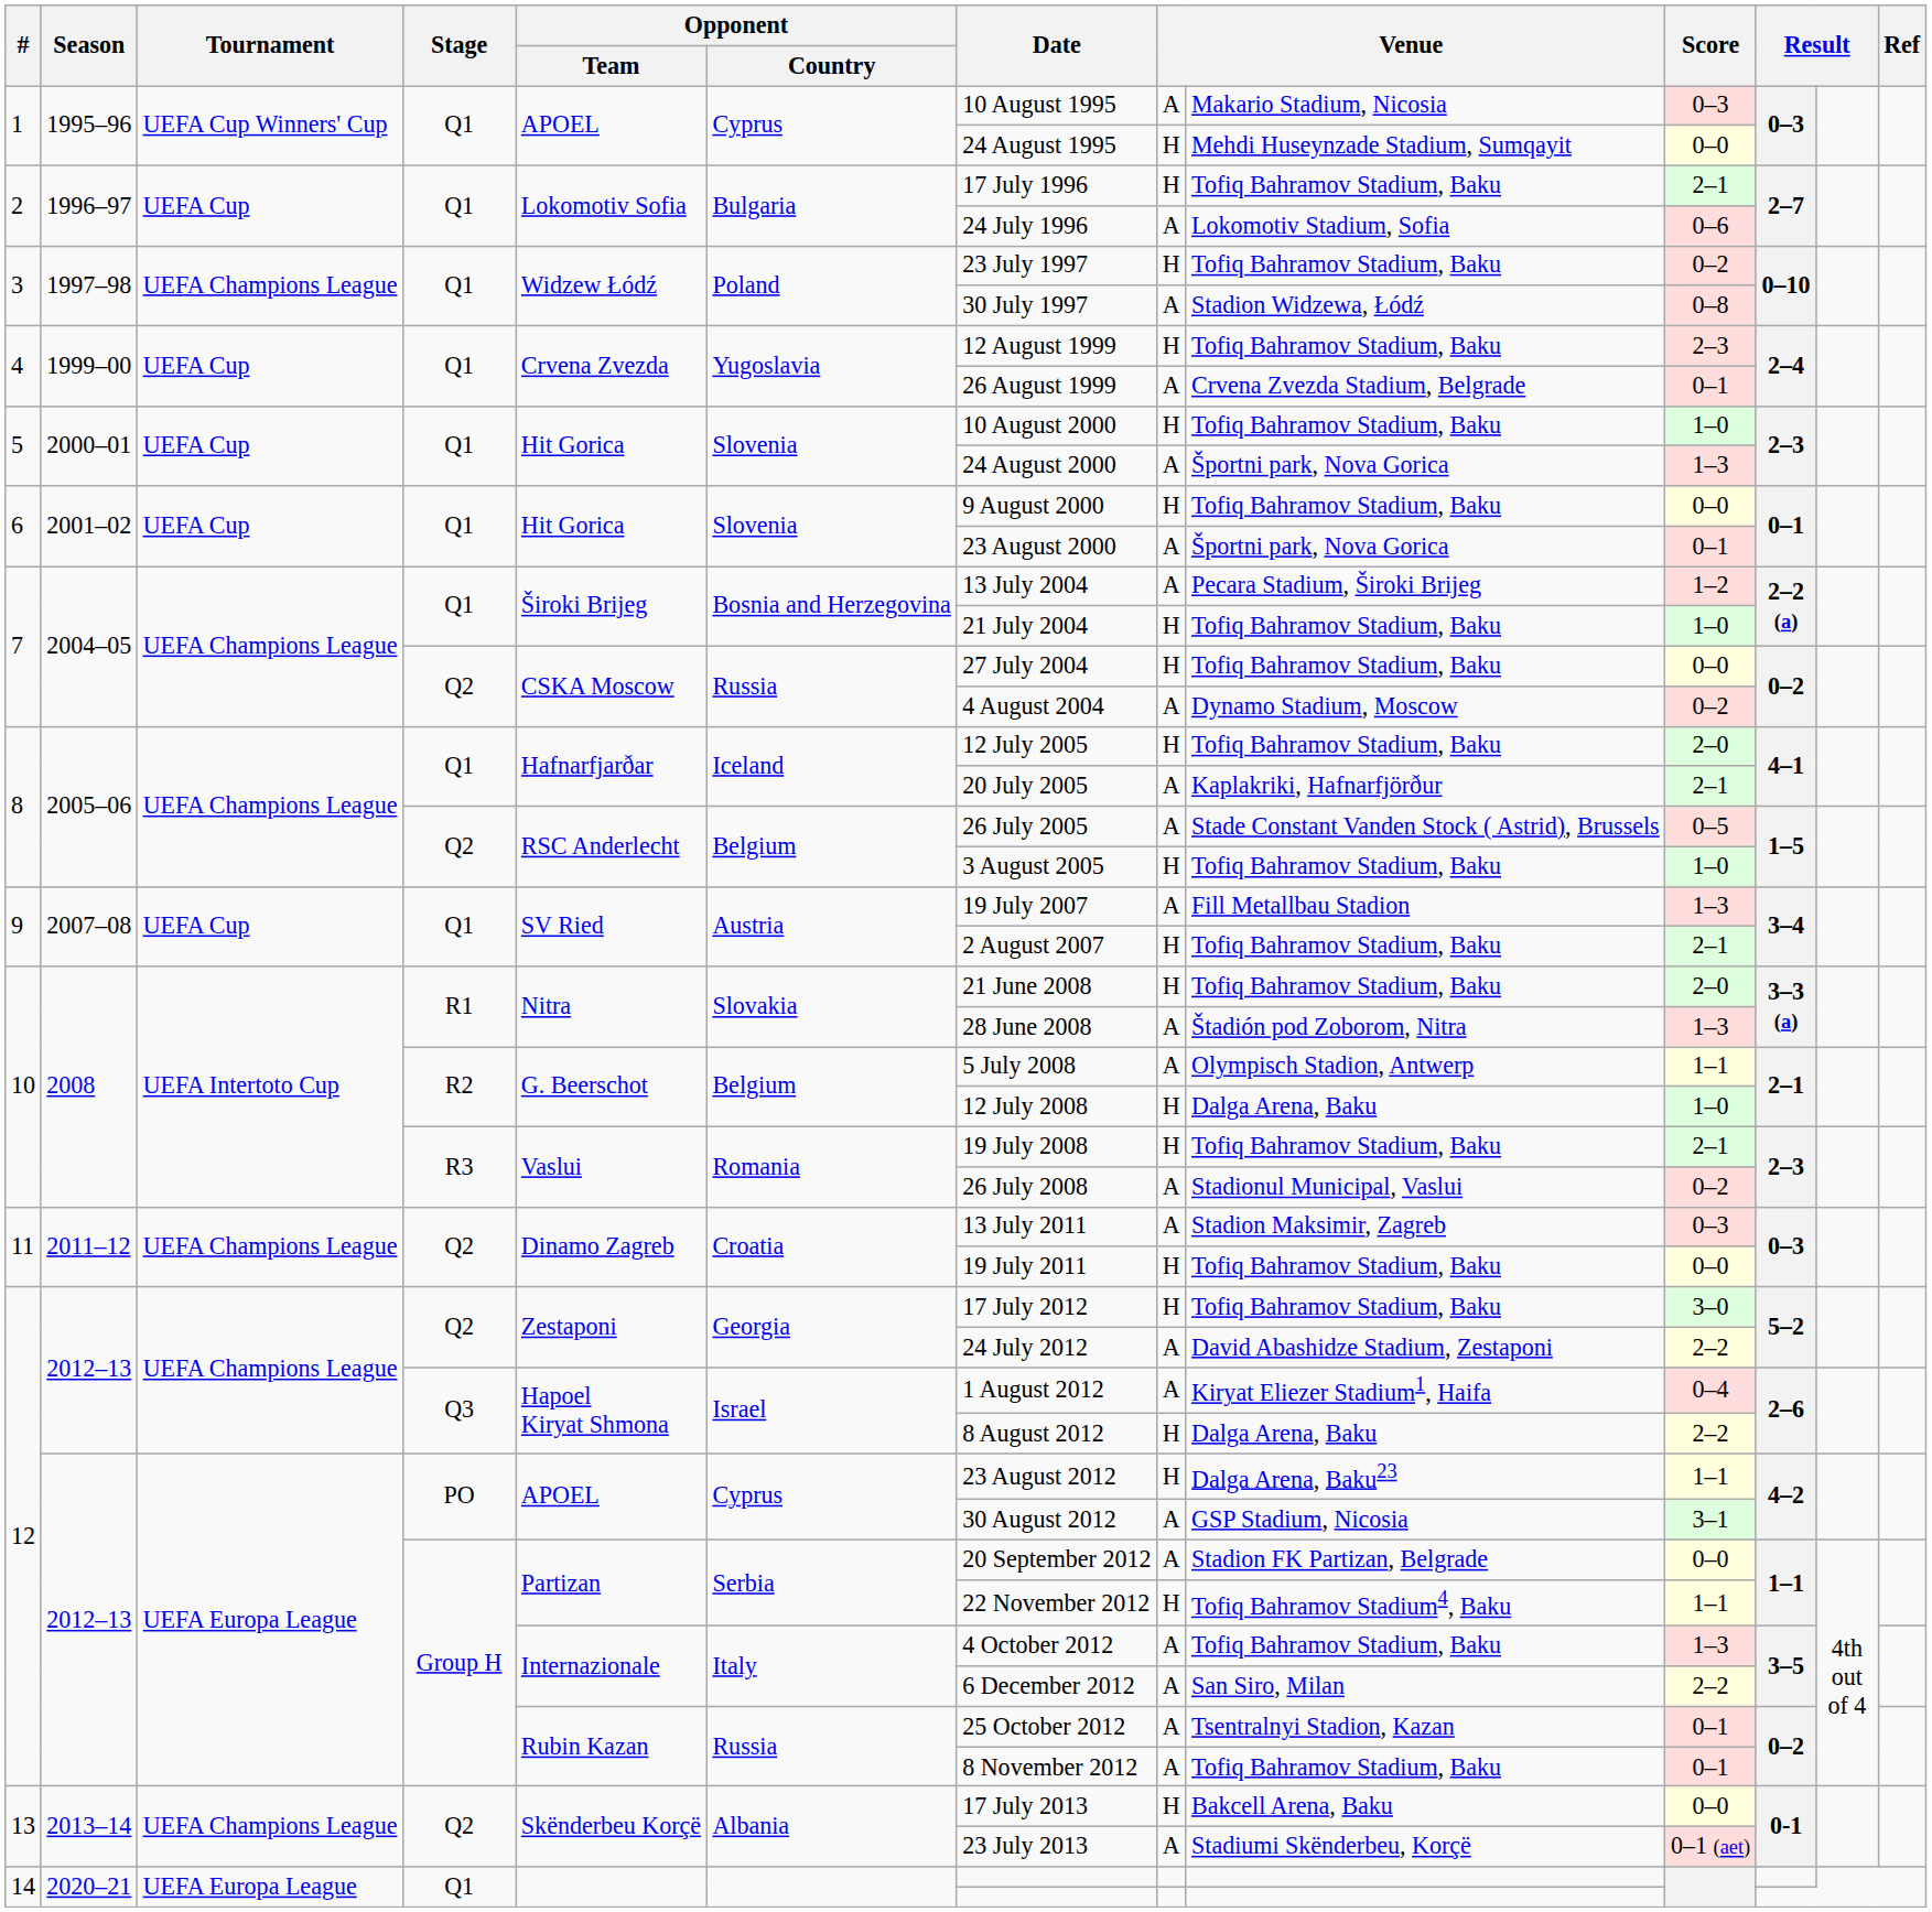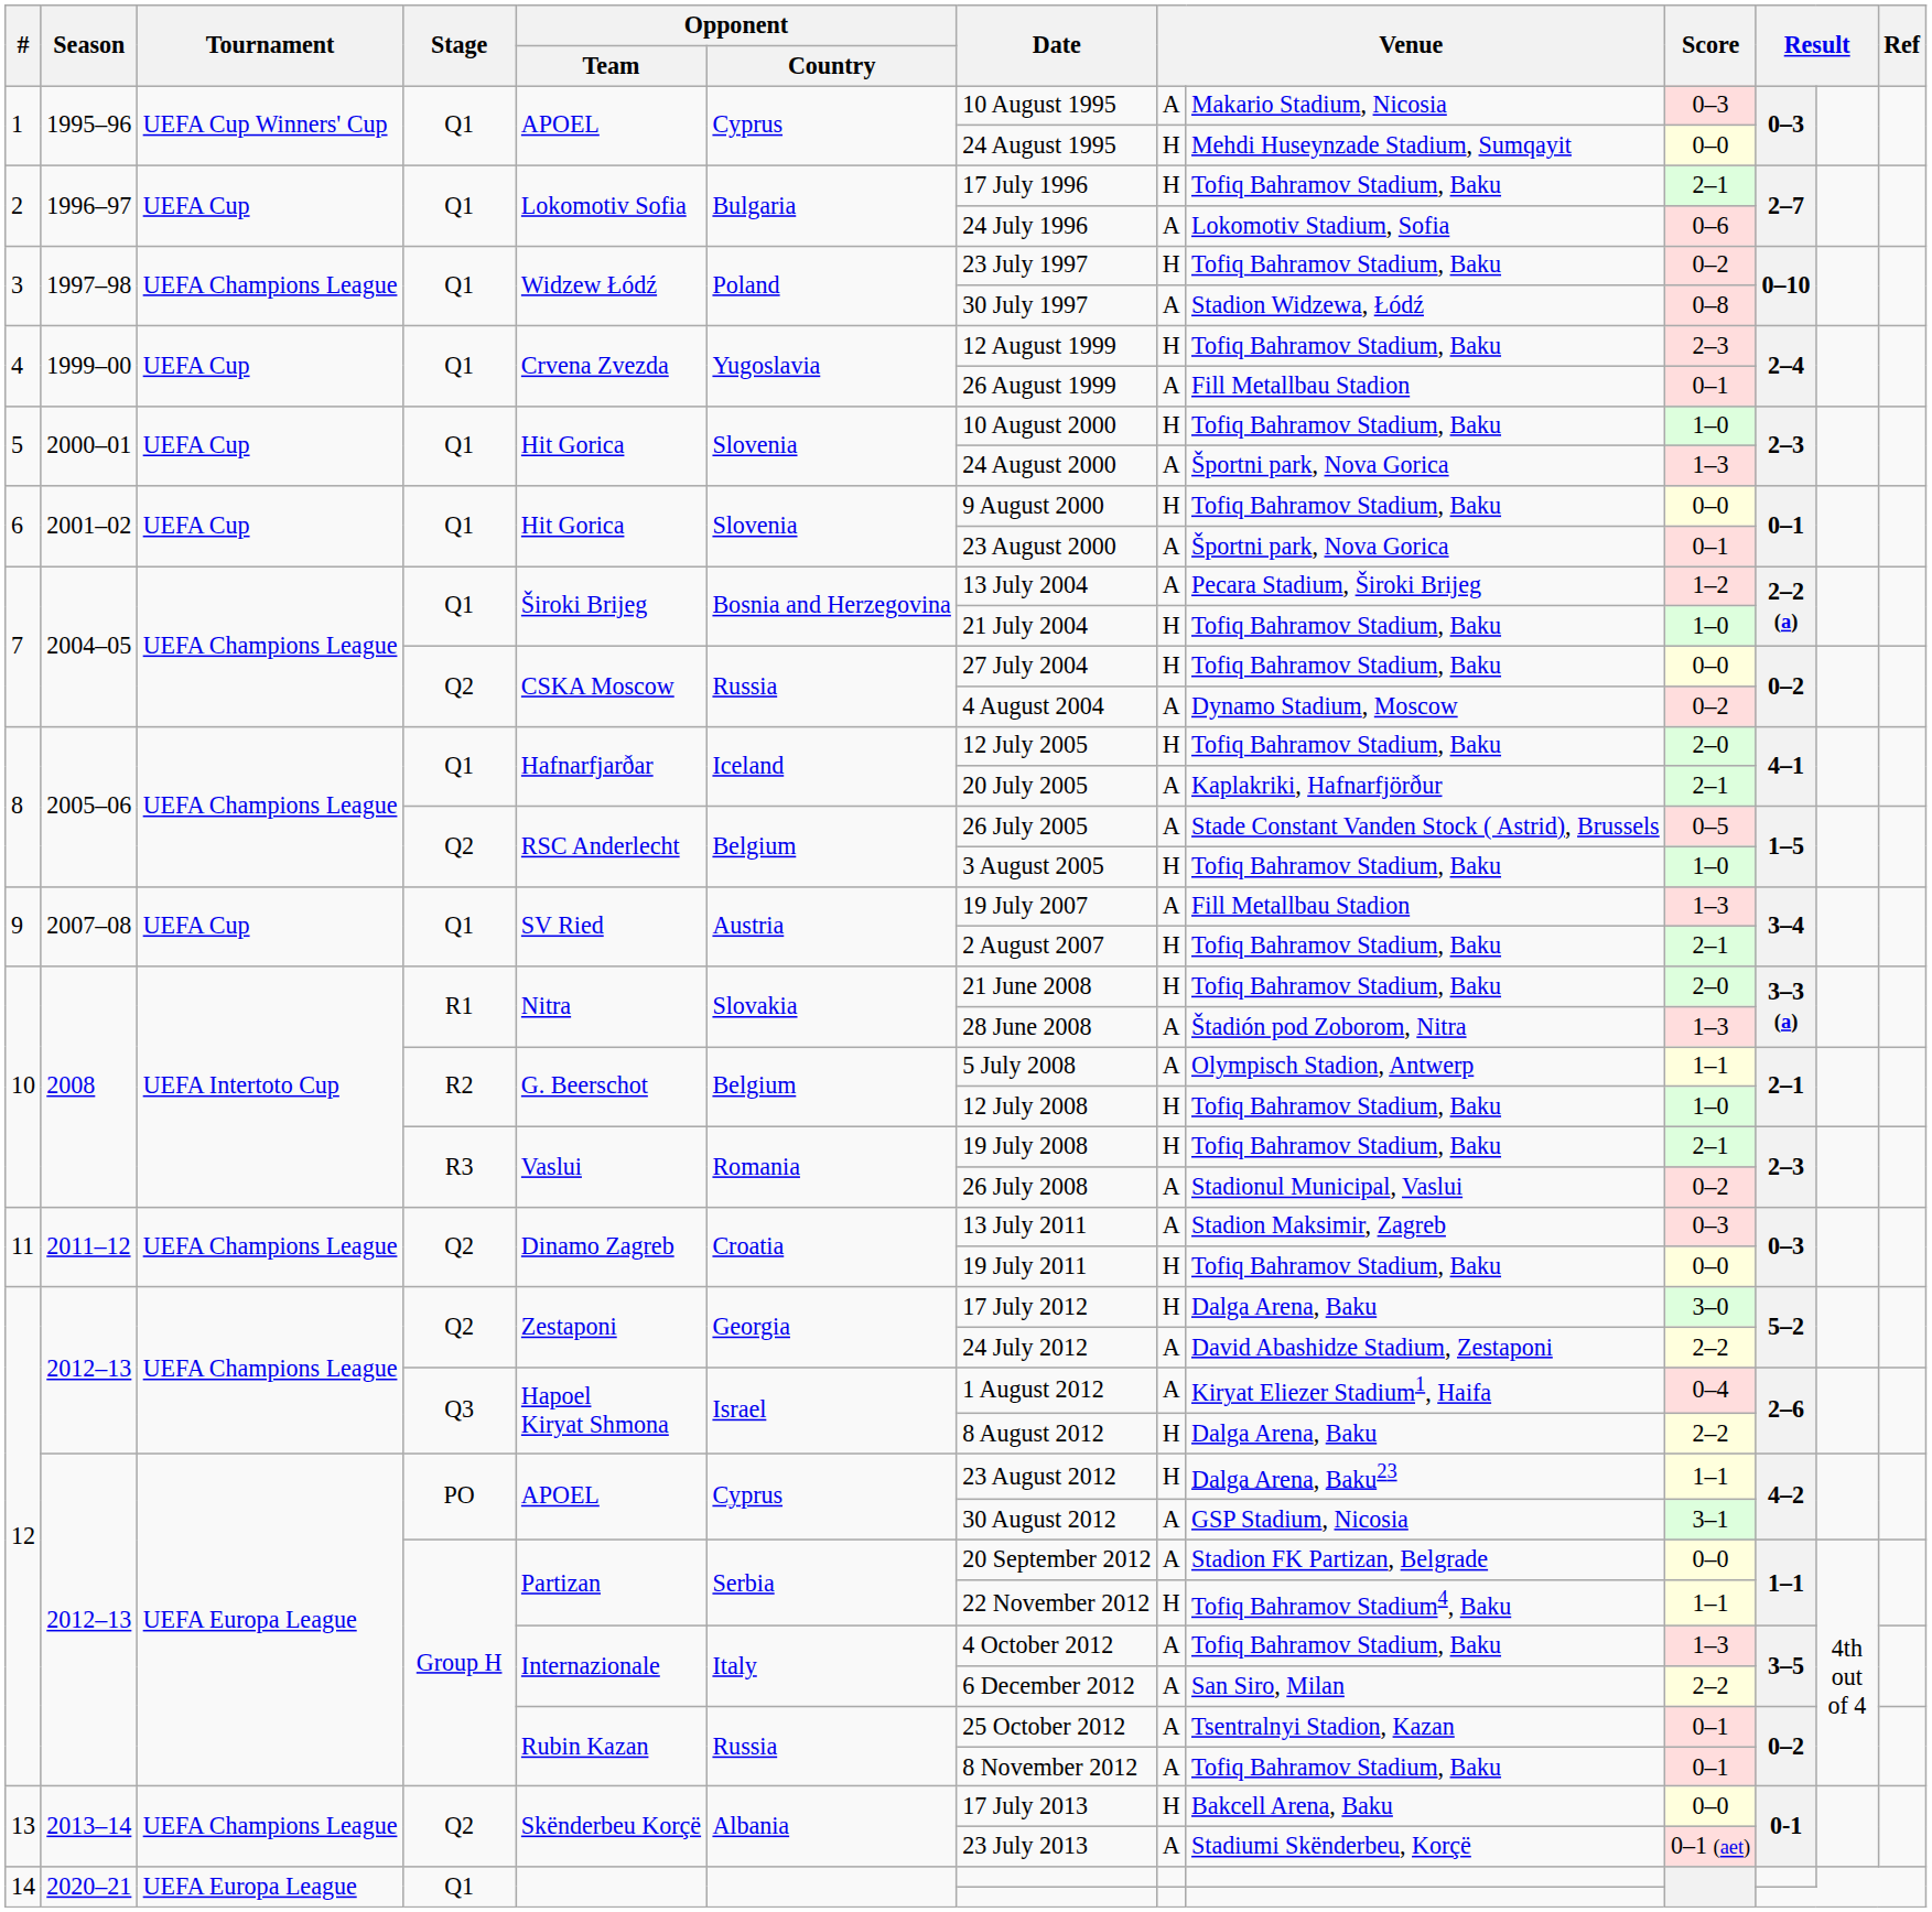row 10 | column 9: Crvena Zvezda Stadium, Belgrade -> Fill Metallbau Stadion
row 28 | column 9: Dalga Arena, Baku -> Tofiq Bahramov Stadium, Baku
row 33 | column 9: Tofiq Bahramov Stadium, Baku -> Dalga Arena, Baku
